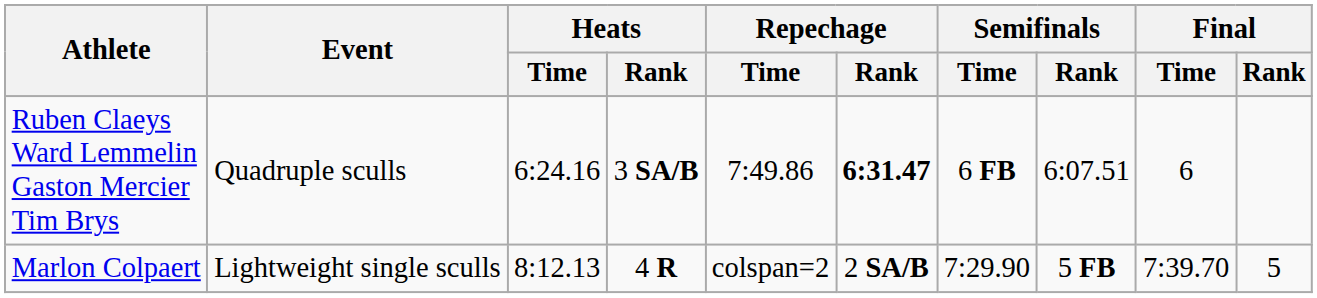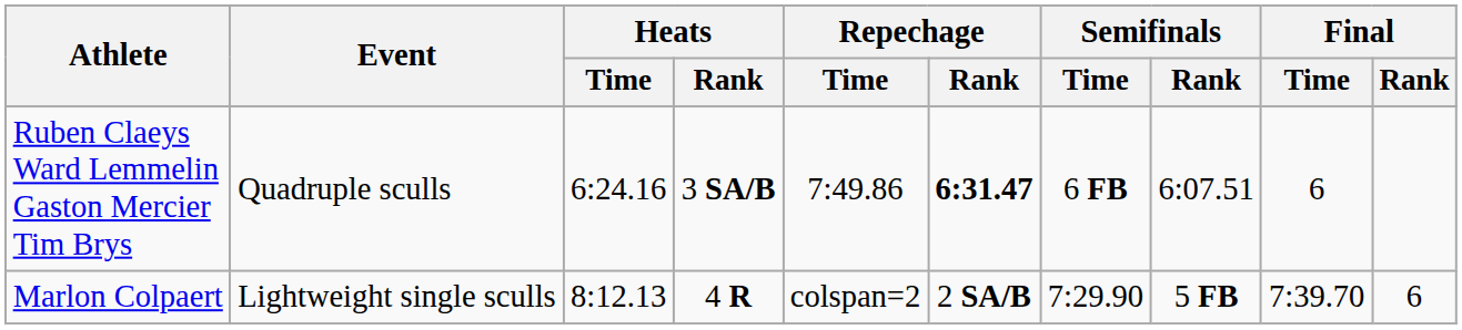Marlon Colpaert | Final / Rank: 5 -> 6
